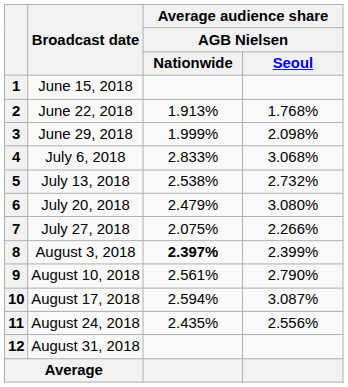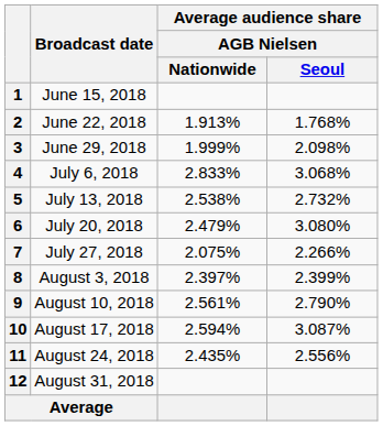8 | Average audience share / AGB Nielsen / Nationwide: bold -> normal
